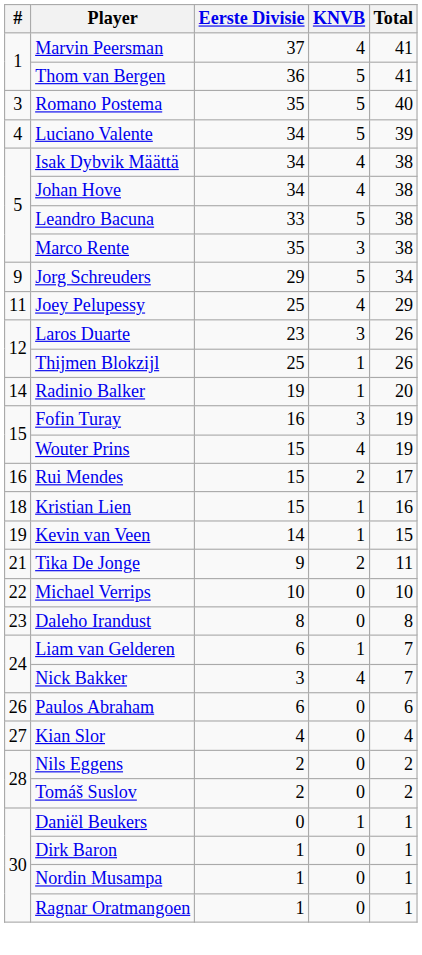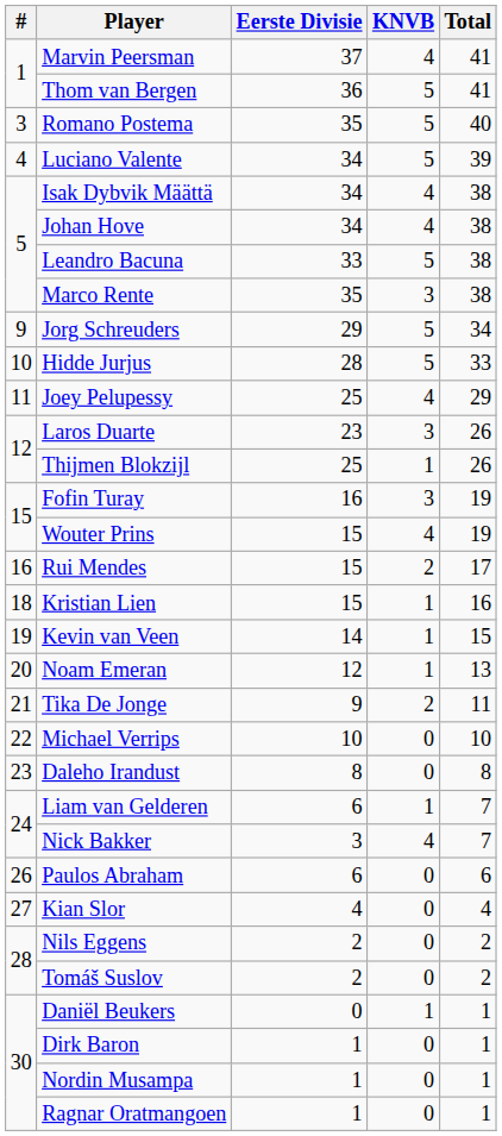+ row: 10 | Hidde Jurjus | 28 | 5 | 33
- row: 14 | Radinio Balker | 19 | 1 | 20
+ row: 20 | Noam Emeran | 12 | 1 | 13
